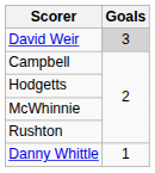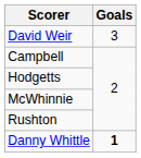David Weir | Goals: lightgrey background -> no background
Danny Whittle | Goals: normal -> bold
